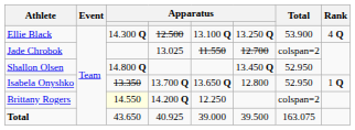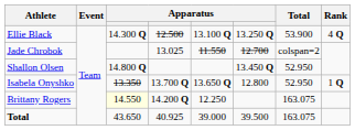Brittany Rogers | Total: colspan=2 -> 163.075
